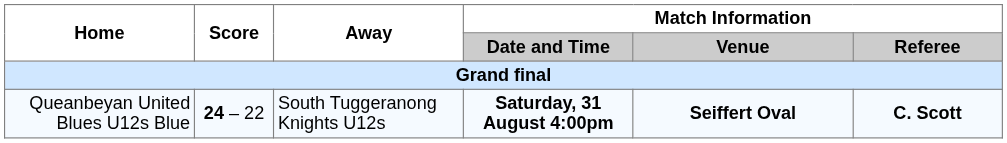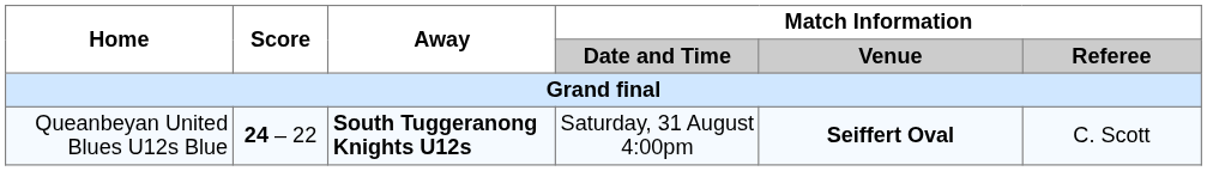Queanbeyan United Blues U12s Blue | Away: normal -> bold
Queanbeyan United Blues U12s Blue | Match Information / Date and Time: bold -> normal
Queanbeyan United Blues U12s Blue | Match Information / Referee: bold -> normal
